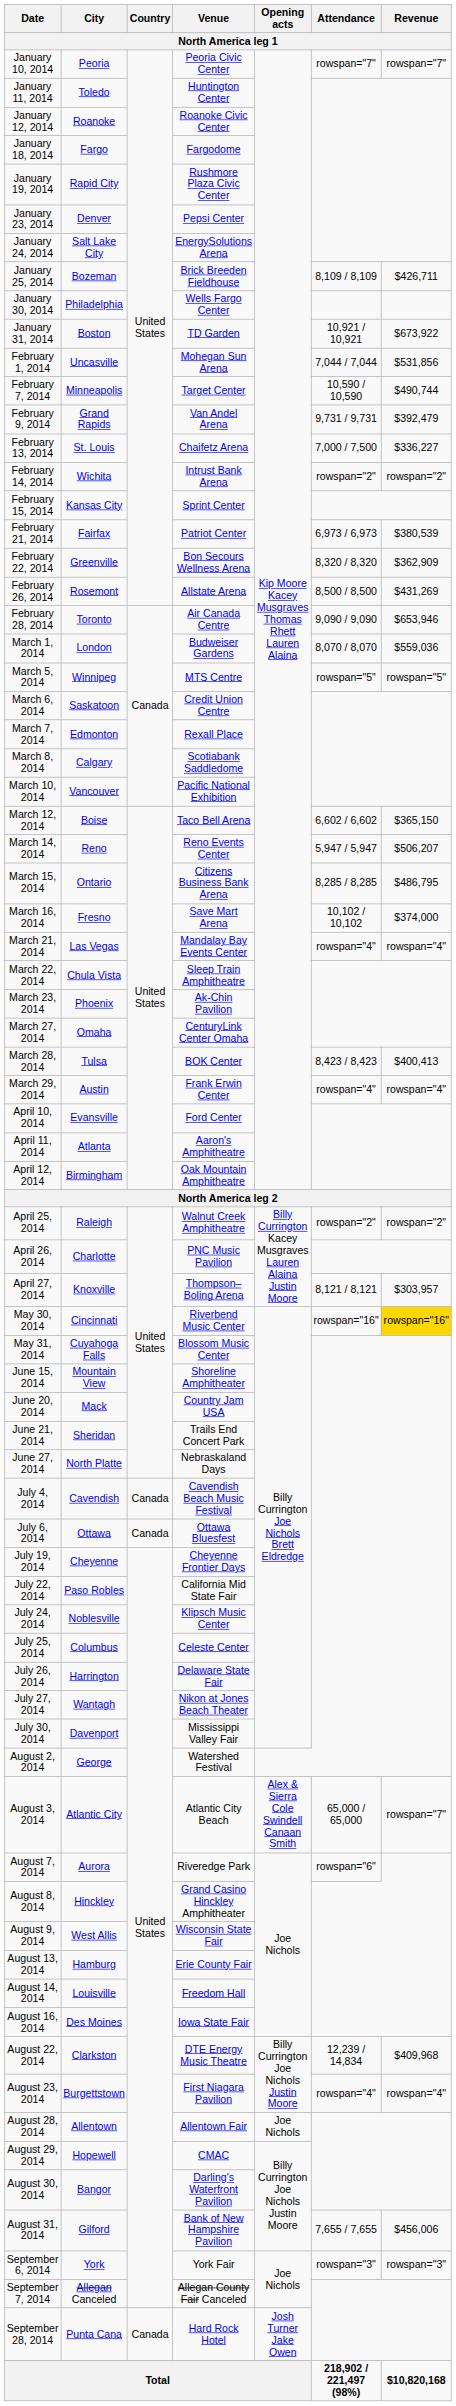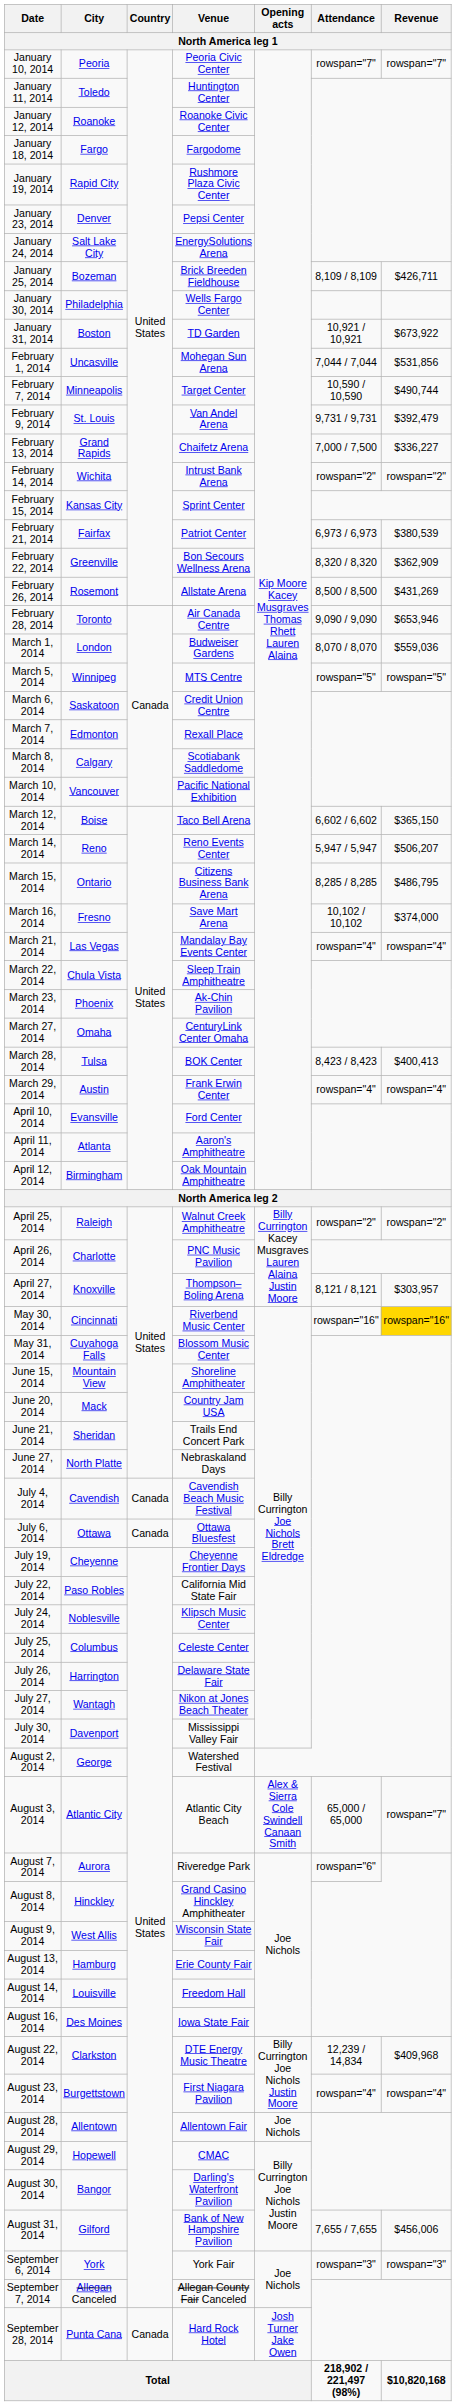February 9, 2014 | City: Grand Rapids -> St. Louis
February 13, 2014 | City: St. Louis -> Grand Rapids
